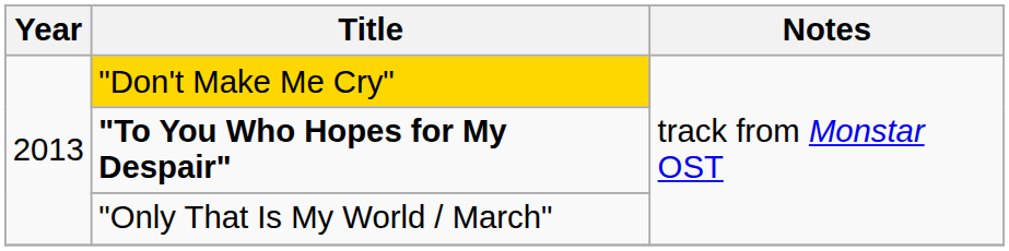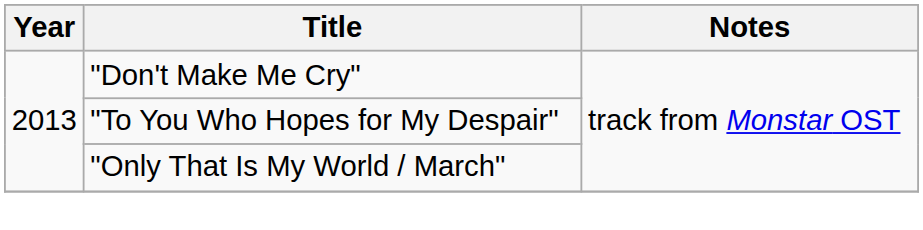"Don't Make Me Cry" | Title: gold background -> no background
"To You Who Hopes for My Despair" | Title: bold -> normal
